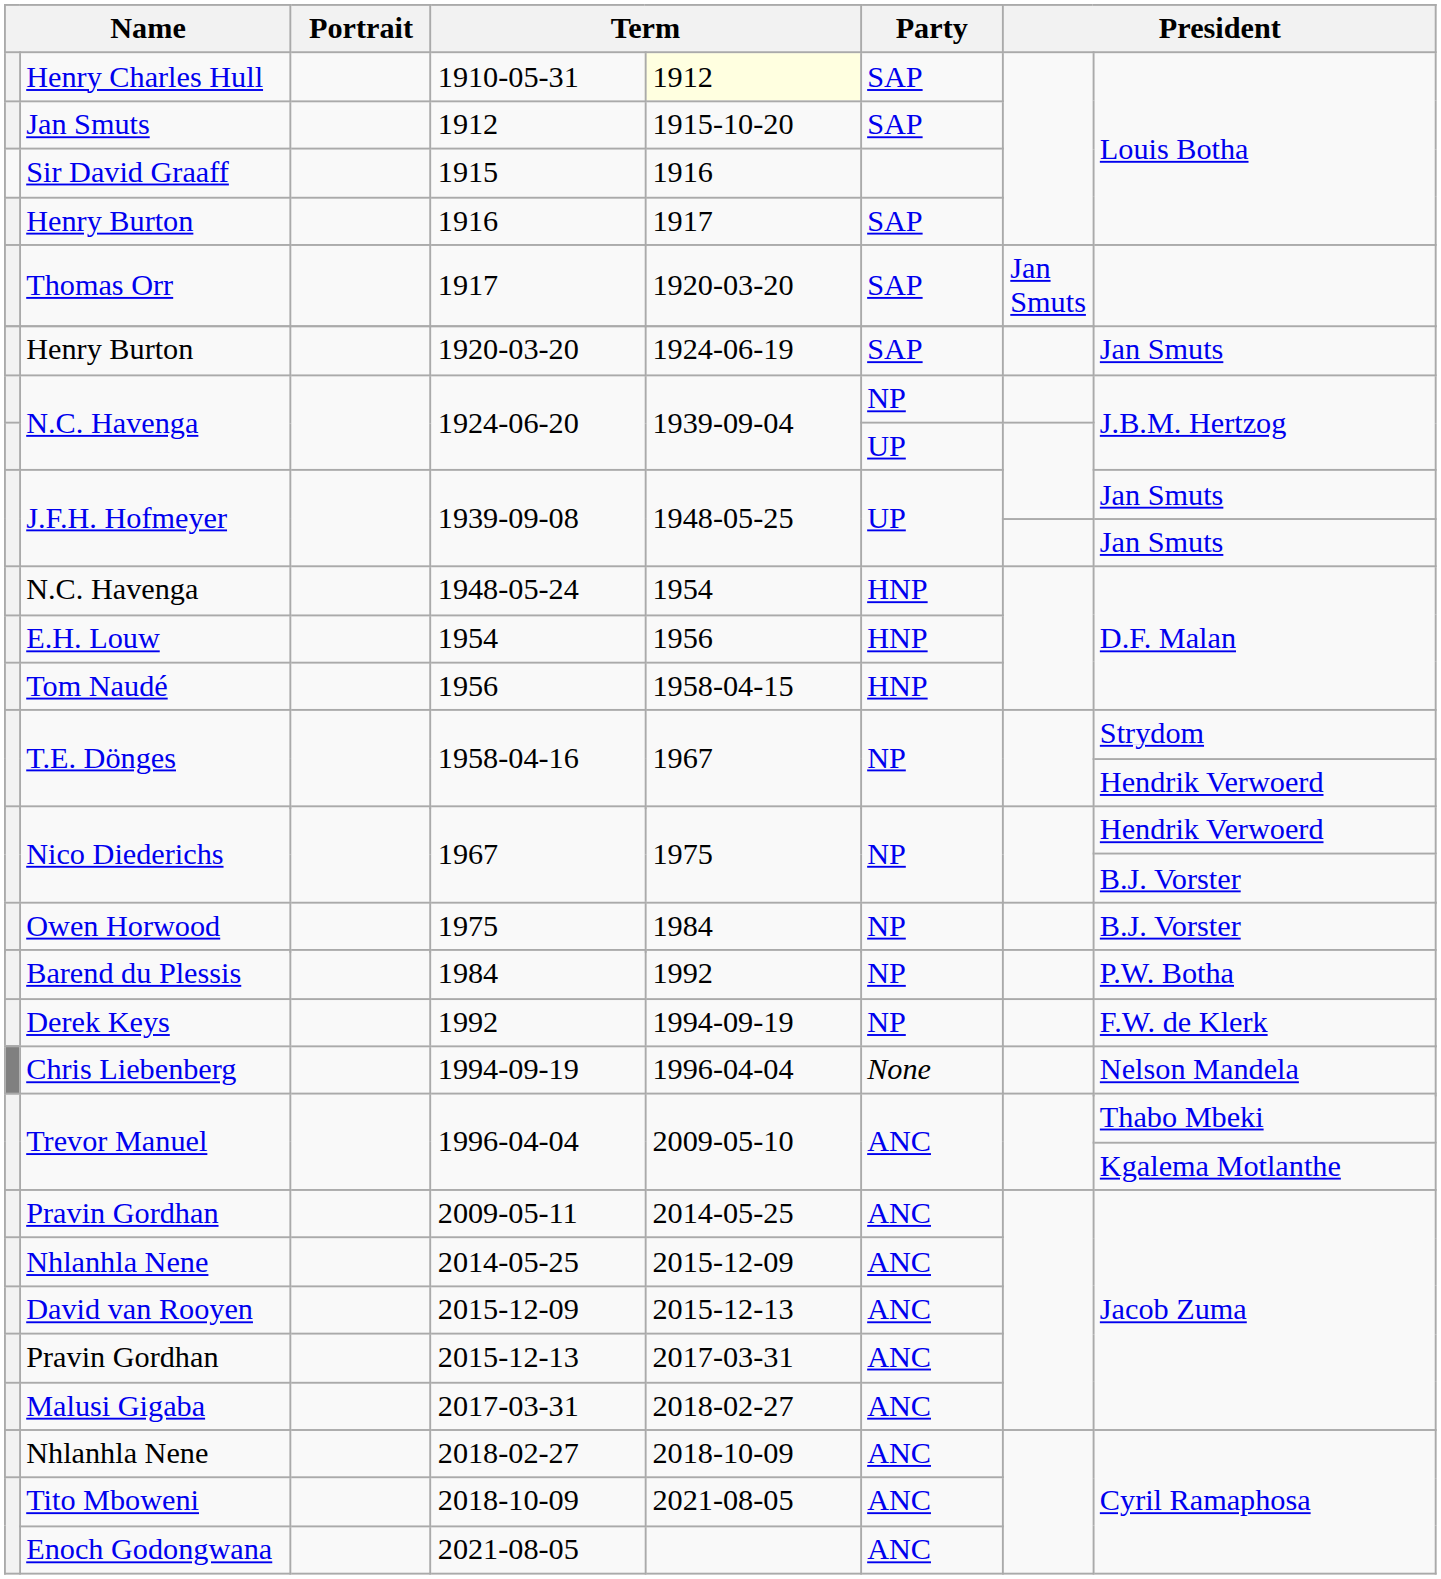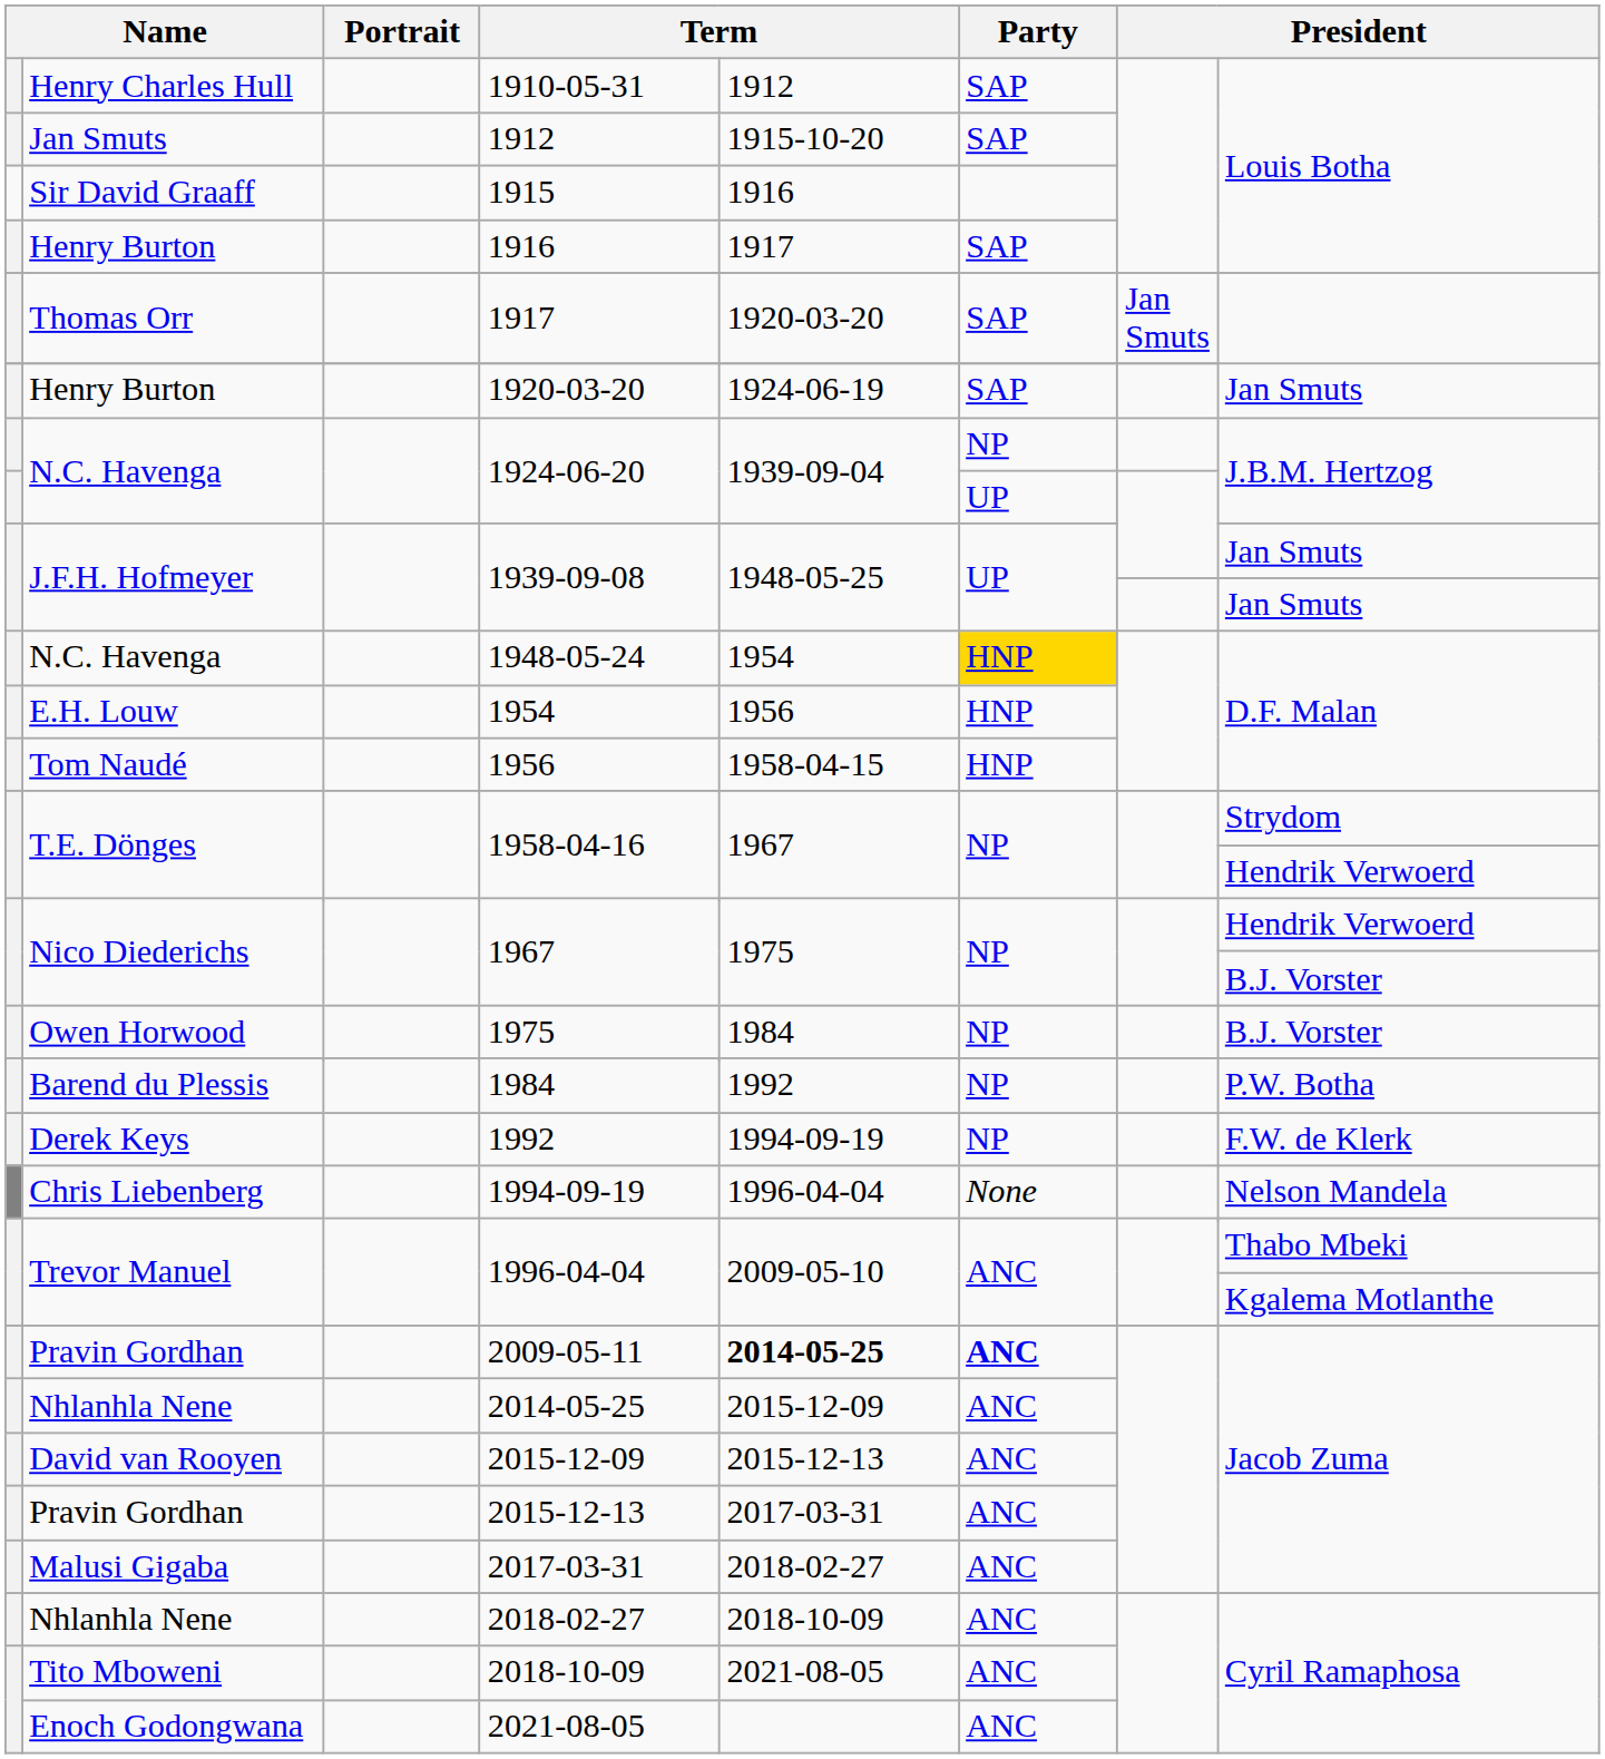1910-05-31 | column 5: lightyellow background -> no background
1948-05-24 | Party: no background -> gold background
2009-05-11 | column 5: normal -> bold
2009-05-11 | Party: normal -> bold
